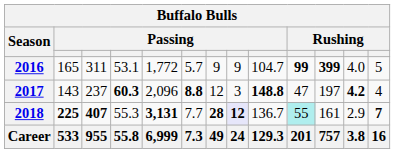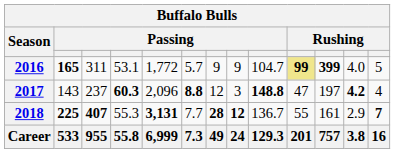2016 | column 2: normal -> bold
2016 | column 10: no background -> khaki background
2018 | column 8: lavender background -> no background
2018 | column 10: paleturquoise background -> no background
